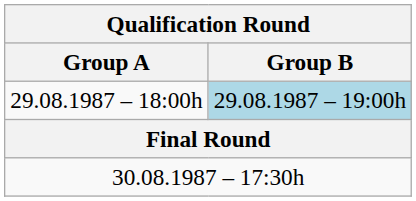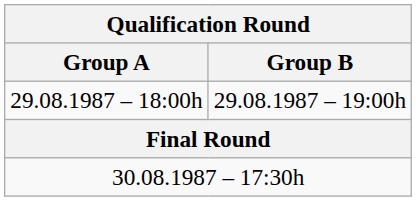29.08.1987 – 18:00h | Group B: lightblue background -> no background
